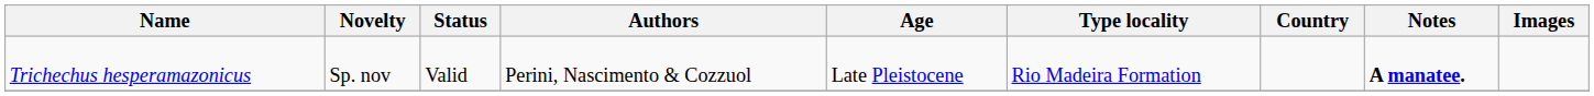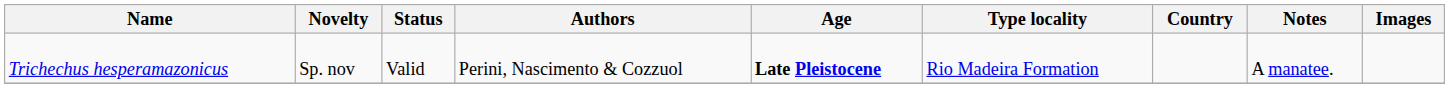Trichechus hesperamazonicus | Age: normal -> bold
Trichechus hesperamazonicus | Notes: bold -> normal
